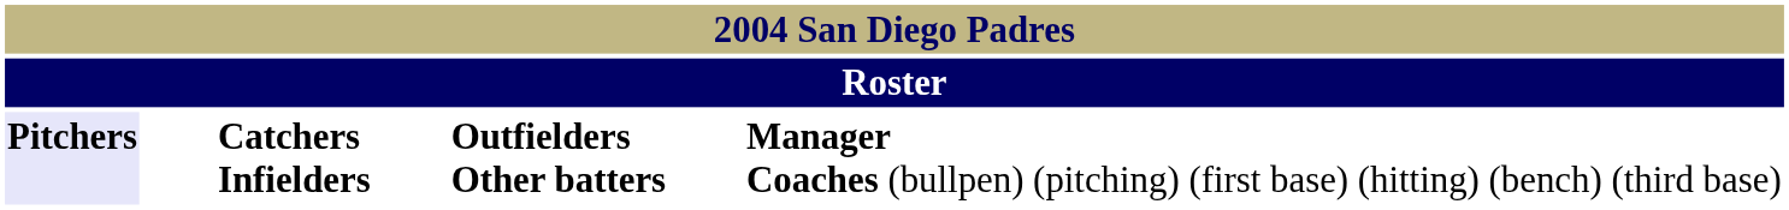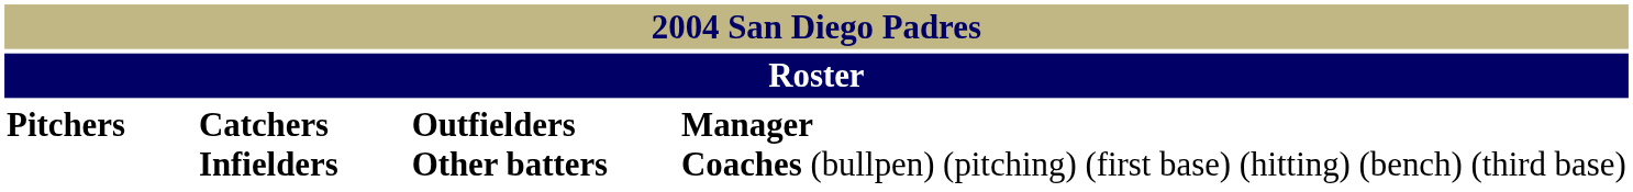Pitchers | column 1: lavender background -> no background
